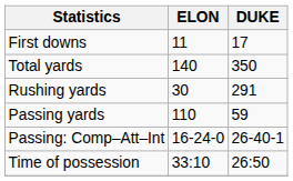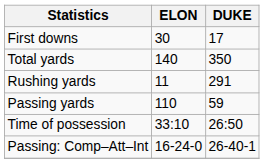First downs | ELON: 11 -> 30
Rushing yards | ELON: 30 -> 11
rows swapped: Passing: Comp–Att–Int <-> Time of possession
